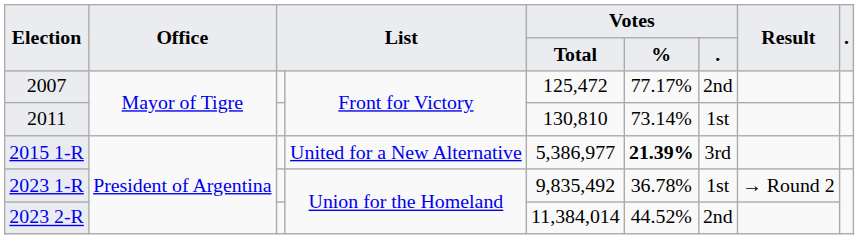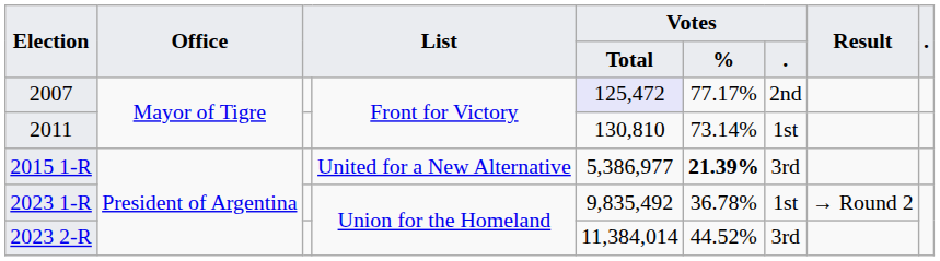2007 | Votes / Total: no background -> lavender background
2023 2-R | Votes / .: 2nd -> 3rd
